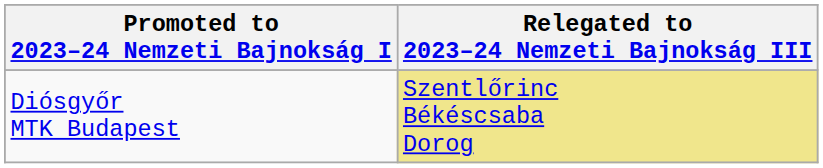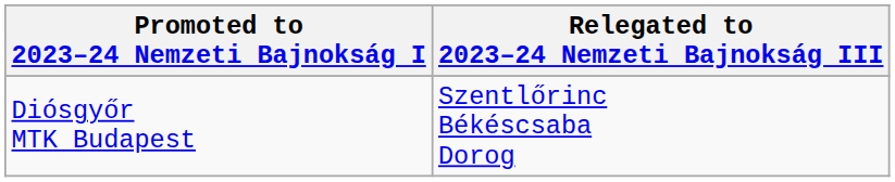Diósgyőr MTK Budapest | Relegated to 2023–24 Nemzeti Bajnokság III: khaki background -> no background
